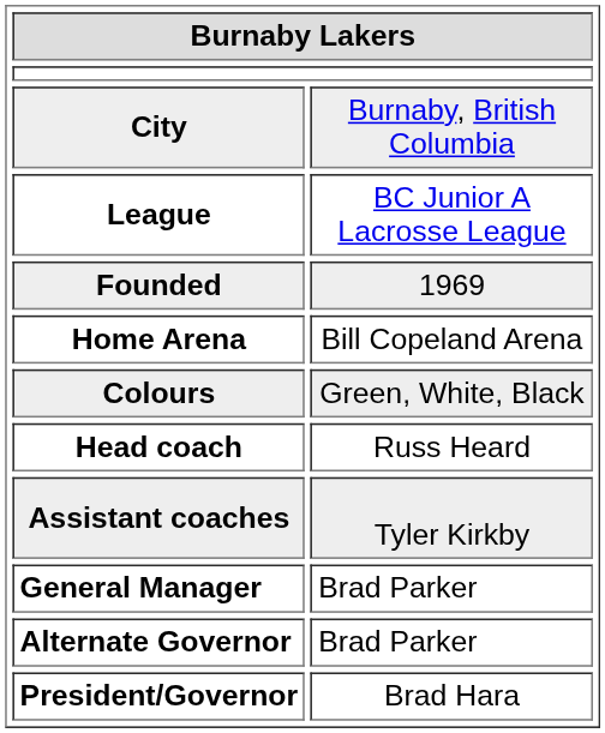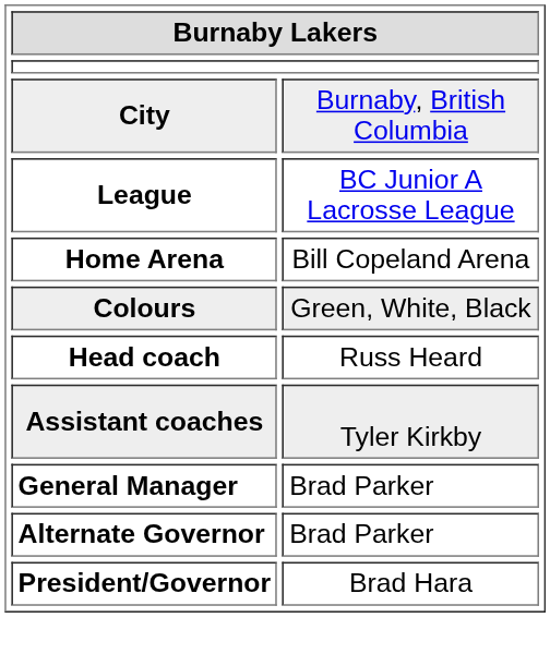- row: Founded | 1969
